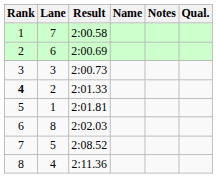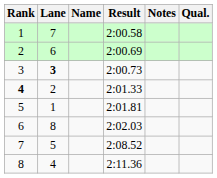columns swapped: Name <-> Result
row 4 | Lane: normal -> bold
